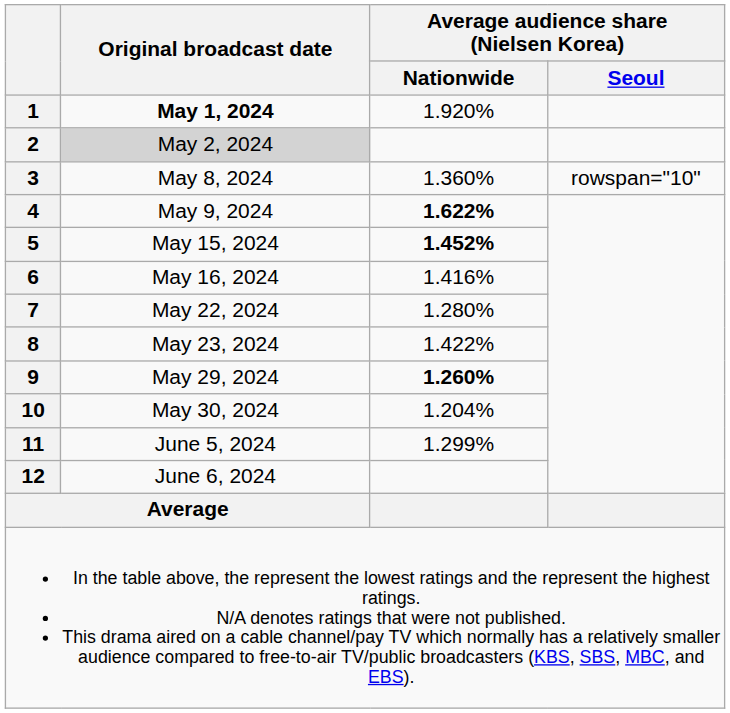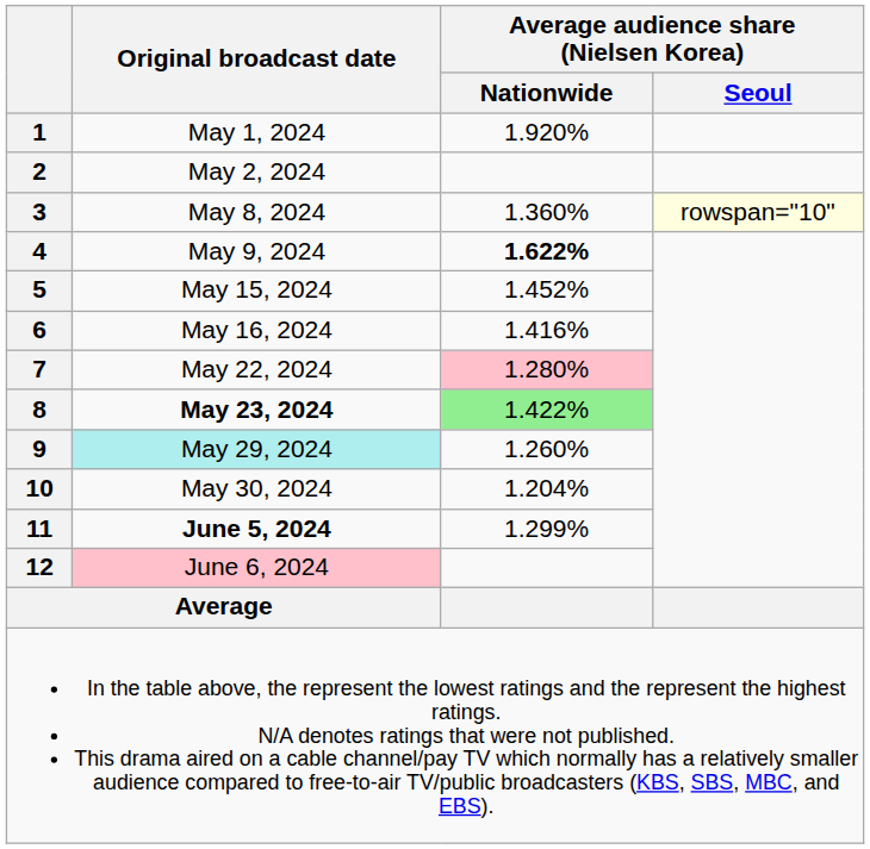1 | Original broadcast date: bold -> normal
2 | Original broadcast date: lightgrey background -> no background
3 | Average audience share (Nielsen Korea) / Seoul: no background -> lightyellow background
5 | Average audience share (Nielsen Korea) / Nationwide: bold -> normal
7 | Average audience share (Nielsen Korea) / Nationwide: no background -> pink background
8 | Original broadcast date: normal -> bold
8 | Average audience share (Nielsen Korea) / Nationwide: no background -> lightgreen background
9 | Original broadcast date: no background -> paleturquoise background
9 | Average audience share (Nielsen Korea) / Nationwide: bold -> normal
11 | Original broadcast date: normal -> bold
12 | Original broadcast date: no background -> pink background
